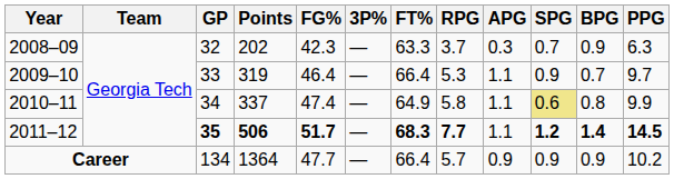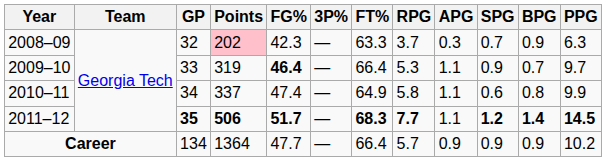2008–09 | Points: no background -> pink background
2009–10 | FG%: normal -> bold
2010–11 | SPG: khaki background -> no background
